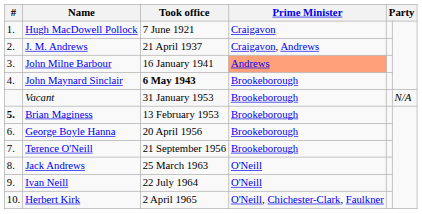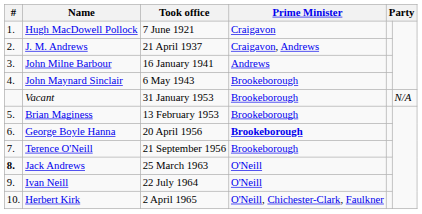John Milne Barbour | Prime Minister: lightsalmon background -> no background
John Maynard Sinclair | Took office: bold -> normal
Brian Maginess | #: bold -> normal
George Boyle Hanna | Prime Minister: normal -> bold
Jack Andrews | #: normal -> bold
